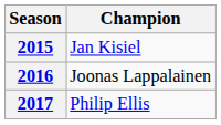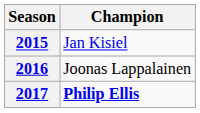2017 | Champion: normal -> bold
